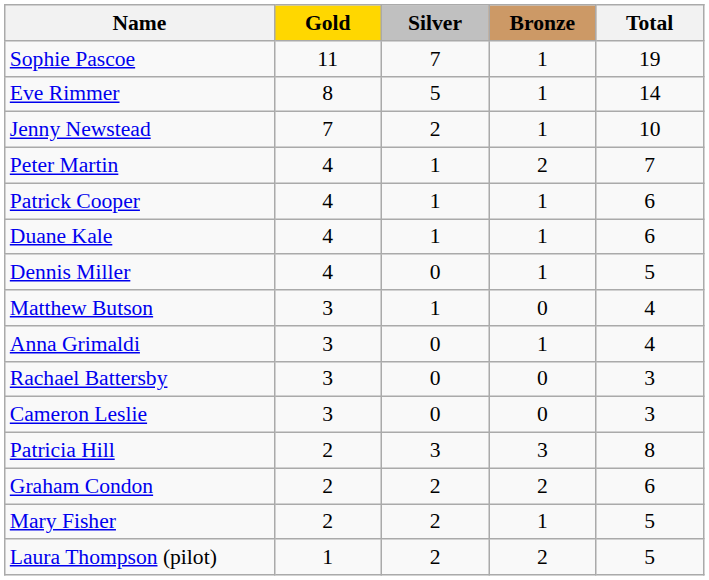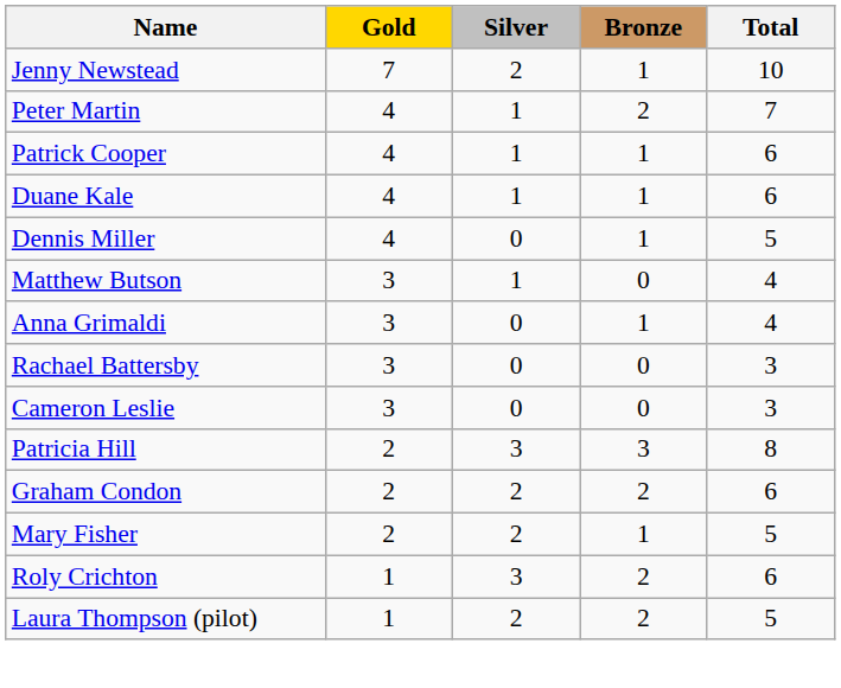- row: Sophie Pascoe | 11 | 7 | 1 | 19
- row: Eve Rimmer | 8 | 5 | 1 | 14
+ row: Roly Crichton | 1 | 3 | 2 | 6
